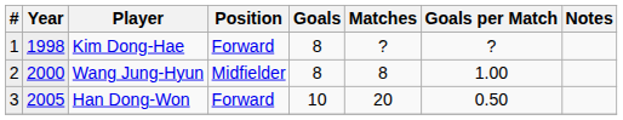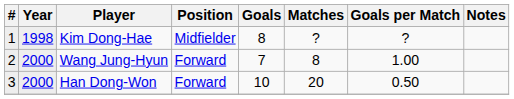Kim Dong-Hae | Position: Forward -> Midfielder
Wang Jung-Hyun | Position: Midfielder -> Forward
Wang Jung-Hyun | Goals: 8 -> 7
Han Dong-Won | Year: 2005 -> 2000
